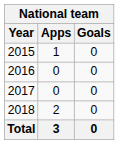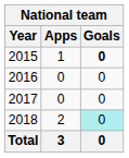2015 | Goals: normal -> bold
2018 | Goals: no background -> paleturquoise background
